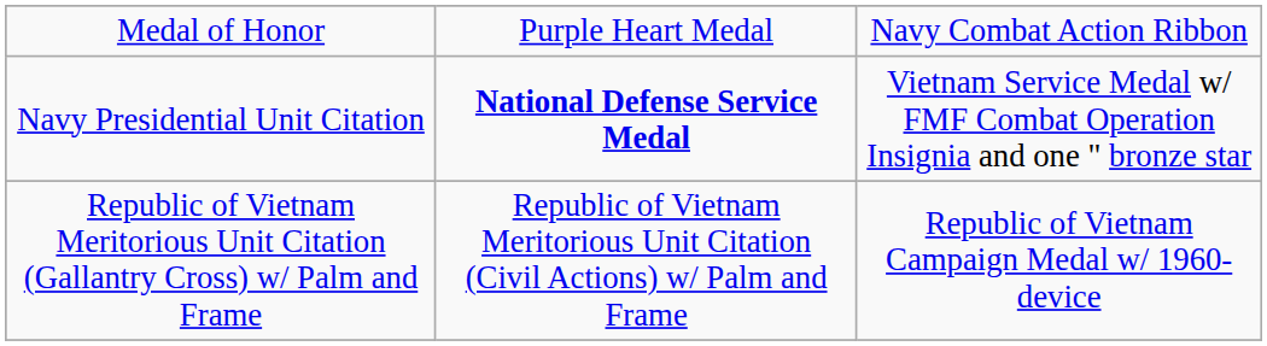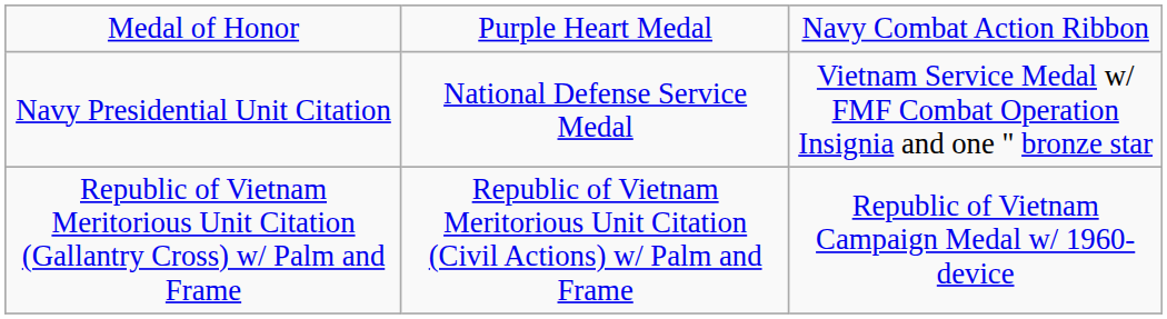Navy Presidential Unit Citation | column 2: bold -> normal
